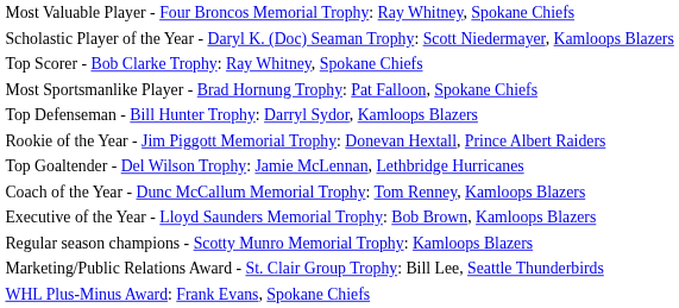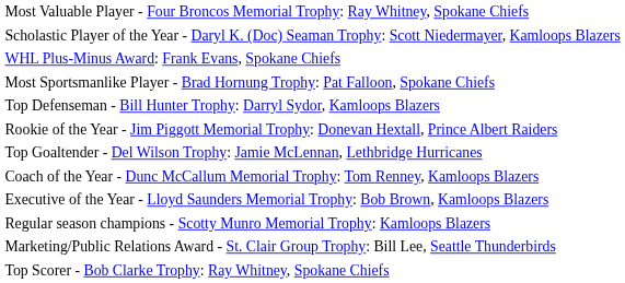row 3 | column 1: Top Scorer - Bob Clarke Trophy: Ray Whitney, Spokane Chiefs -> WHL Plus-Minus Award: Frank Evans, Spokane Chiefs
row 12 | column 1: WHL Plus-Minus Award: Frank Evans, Spokane Chiefs -> Top Scorer - Bob Clarke Trophy: Ray Whitney, Spokane Chiefs
